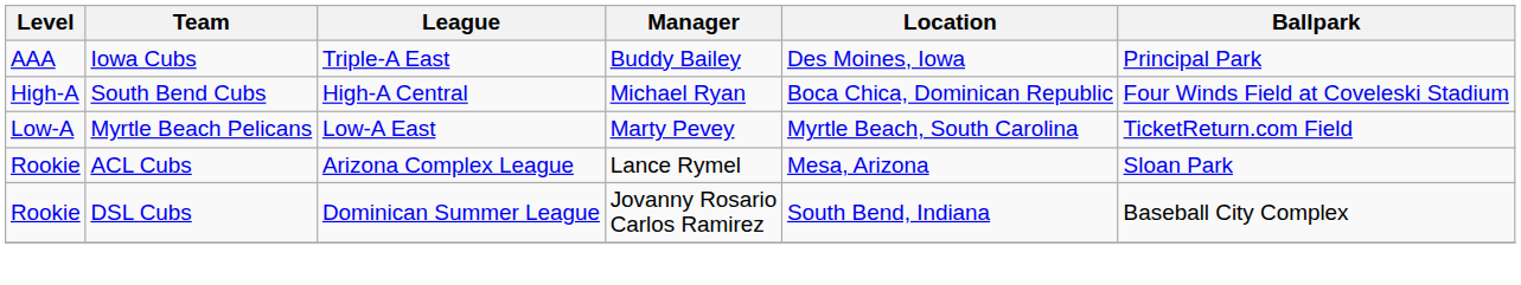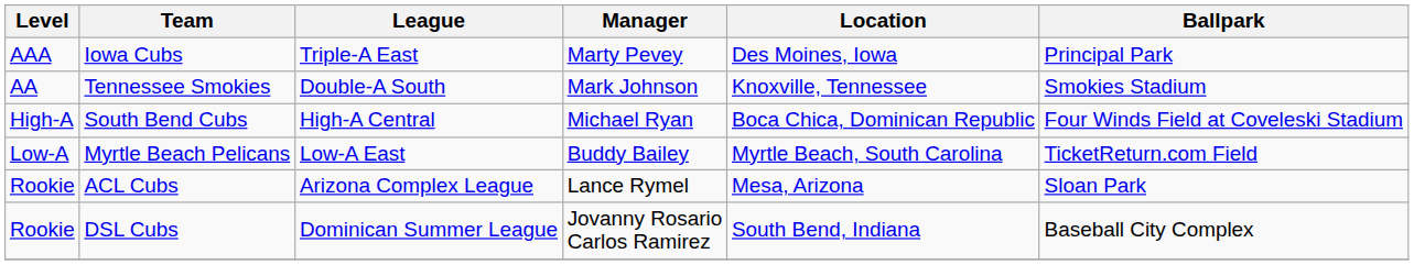Iowa Cubs | Manager: Buddy Bailey -> Marty Pevey
+ row: AA | Tennessee Smokies | Double-A South | Mark Johnson | Knoxville, Tennessee | Smokies Stadium
Myrtle Beach Pelicans | Manager: Marty Pevey -> Buddy Bailey
